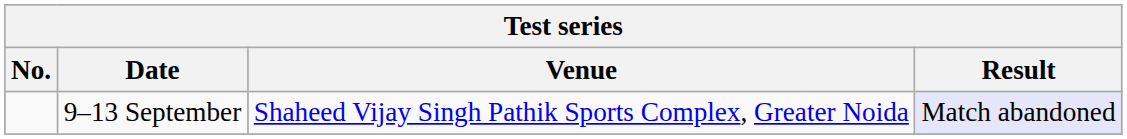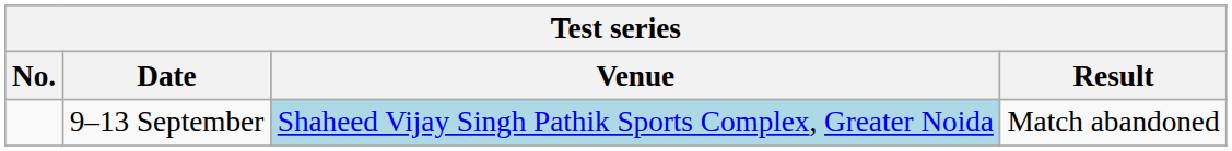9–13 September | Venue: no background -> lightblue background
9–13 September | Result: lavender background -> no background
